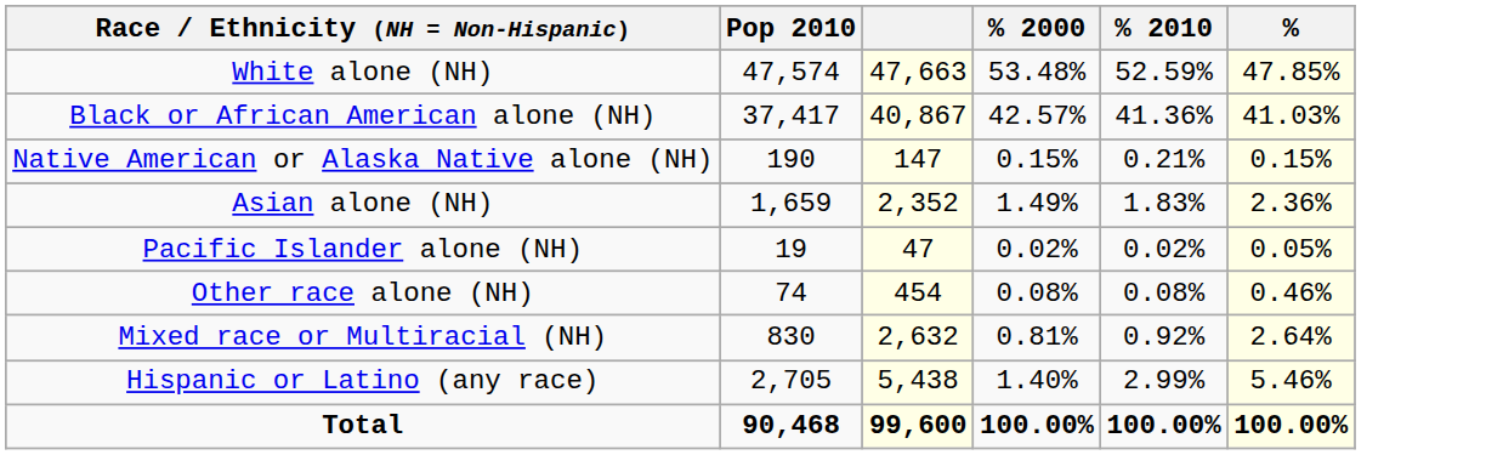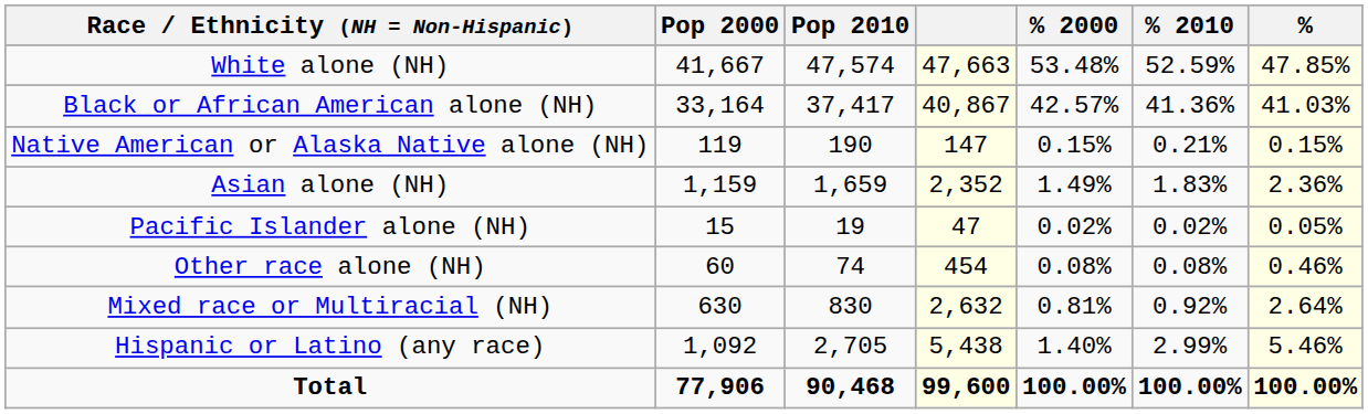+ column: Pop 2000 | 41,667 | 33,164 | 119 | 1,159 | 15 | 60 | 630 | 1,092 | 77,906
